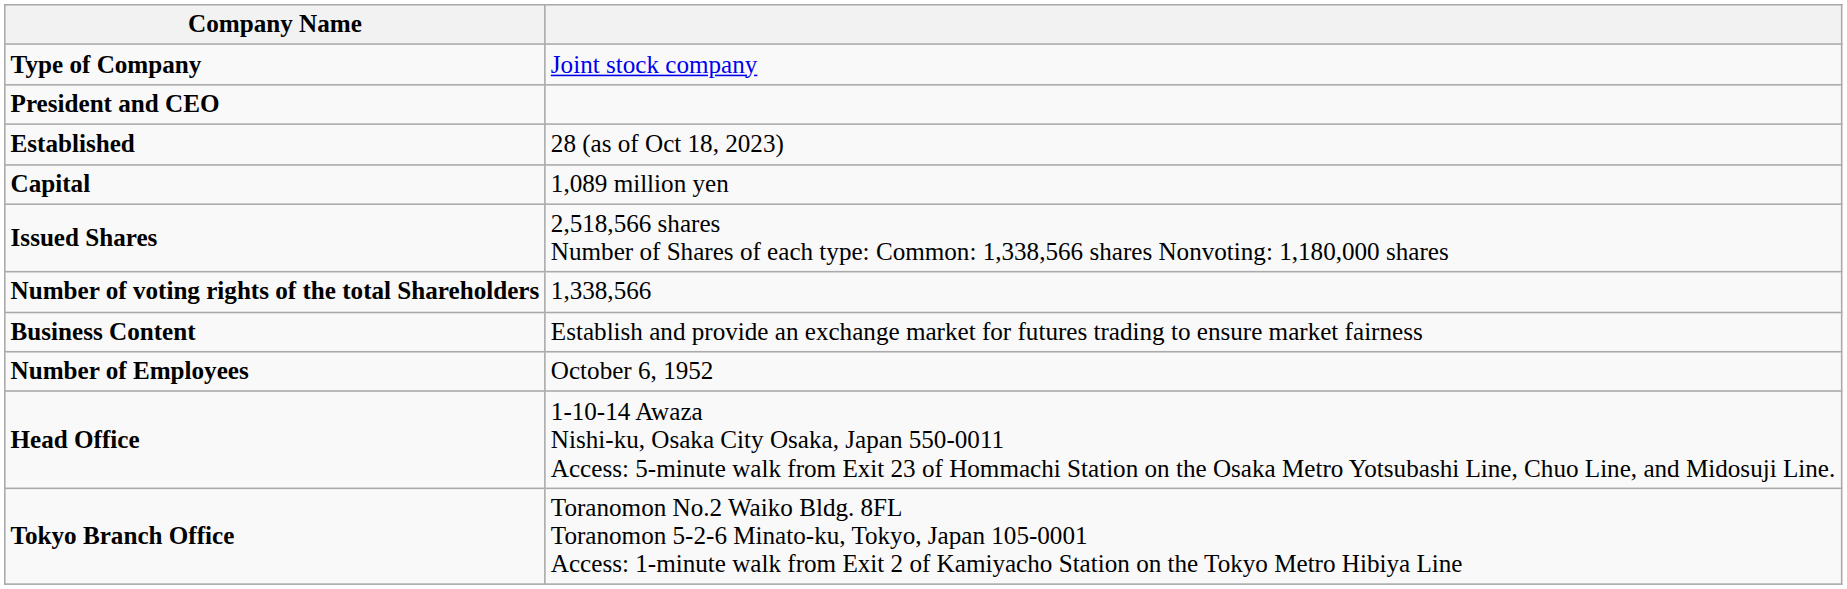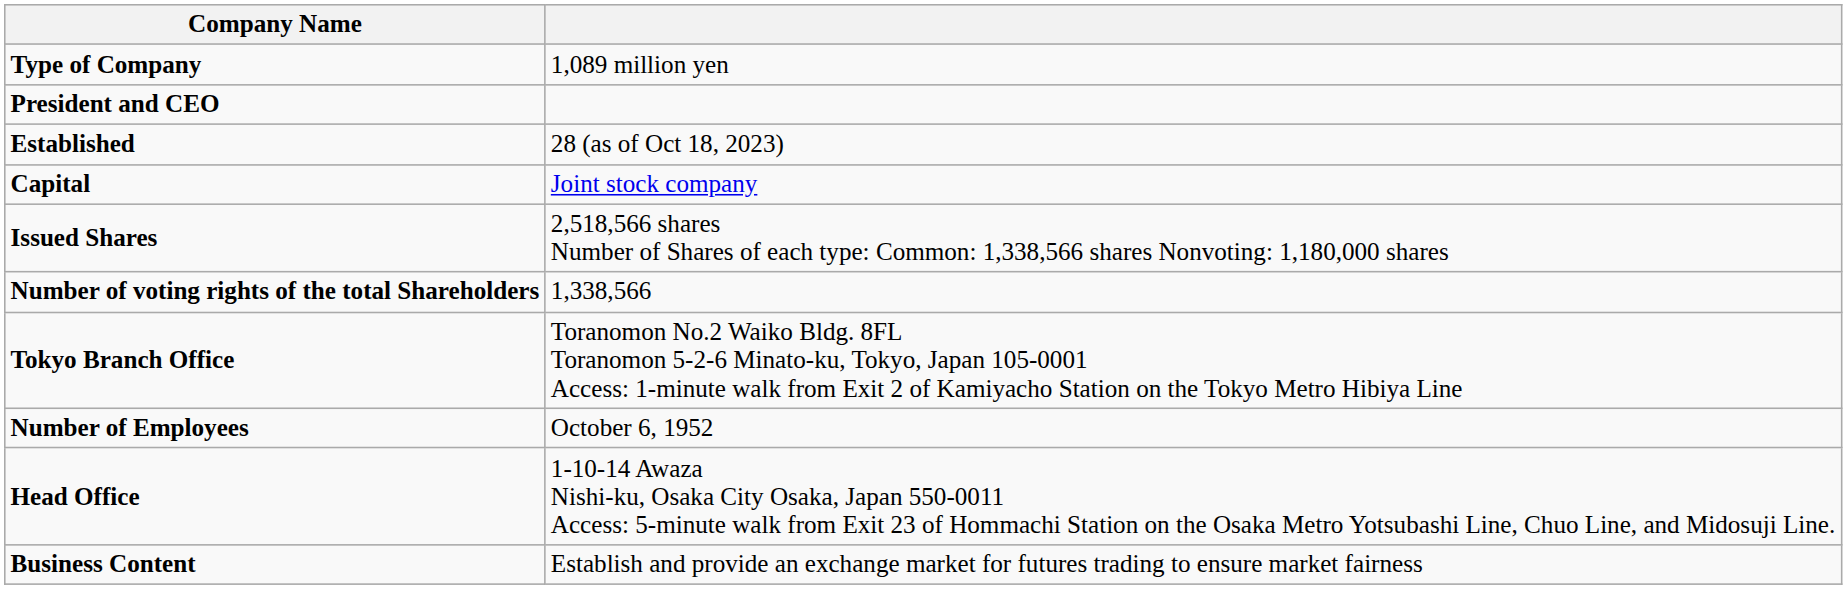Type of Company | column 2: Joint stock company -> 1,089 million yen
Capital | column 2: 1,089 million yen -> Joint stock company
rows swapped: Business Content <-> Tokyo Branch Office
